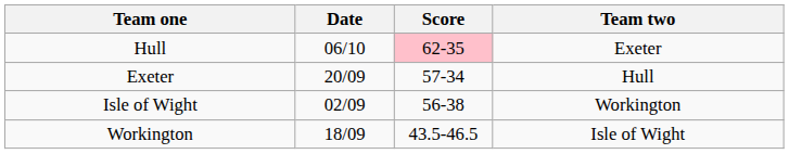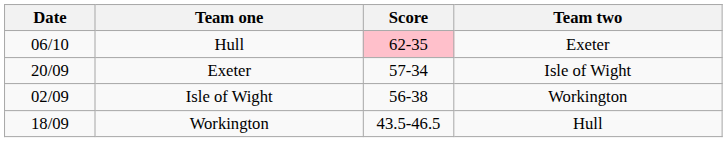columns swapped: Date <-> Team one
row 3 | Team two: Hull -> Isle of Wight
row 5 | Team two: Isle of Wight -> Hull
